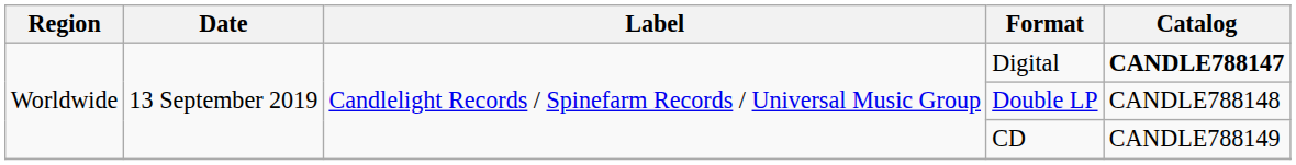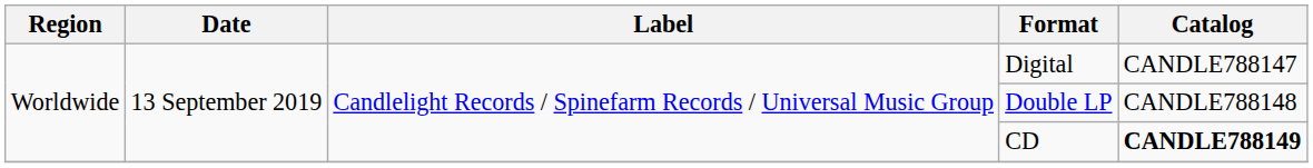Digital | Catalog: bold -> normal
CD | Catalog: normal -> bold
